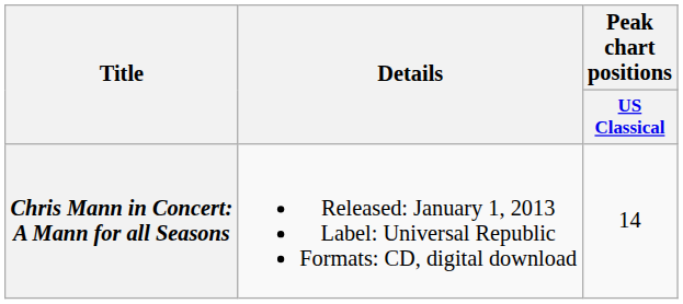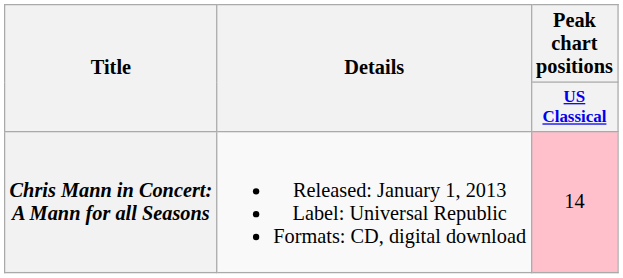row 3 | Peak chart positions / US Classical: no background -> pink background
